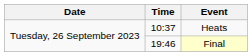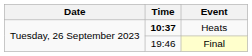Heats | Time: normal -> bold
